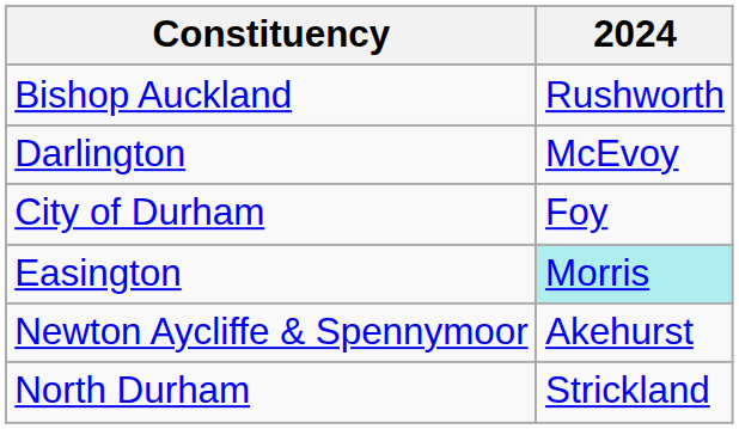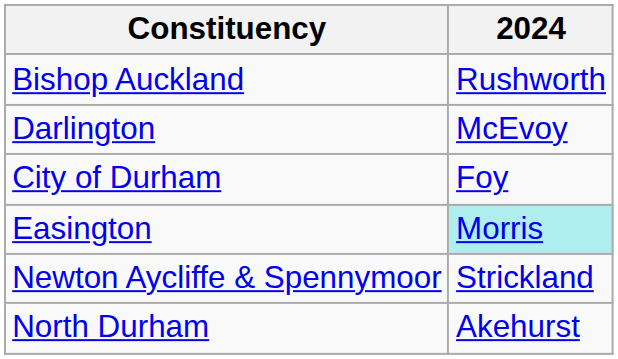Newton Aycliffe & Spennymoor | 2024: Akehurst -> Strickland
North Durham | 2024: Strickland -> Akehurst
